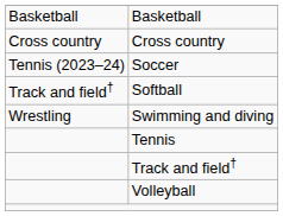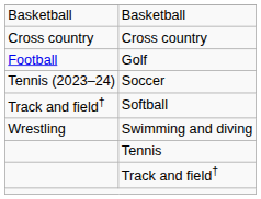+ row: Football | Golf
- row: Volleyball
